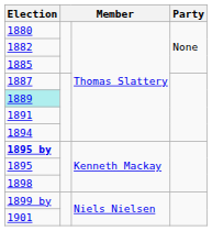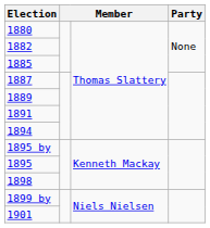1889 | Election: paleturquoise background -> no background
1895 by | Election: bold -> normal
